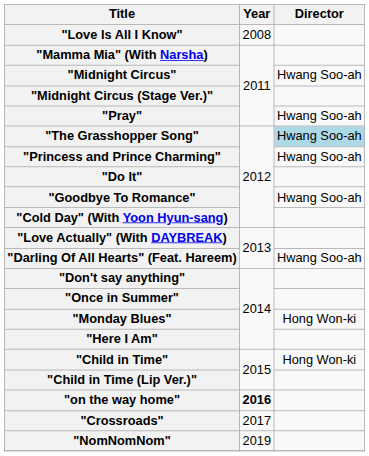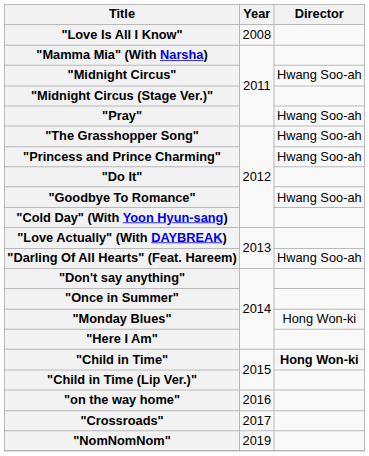"The Grasshopper Song" | Director: lightblue background -> no background
"Child in Time" | Director: normal -> bold
"on the way home" | Year: bold -> normal
